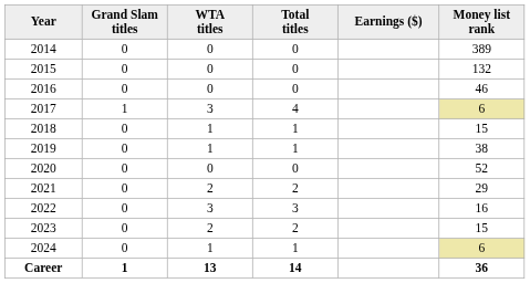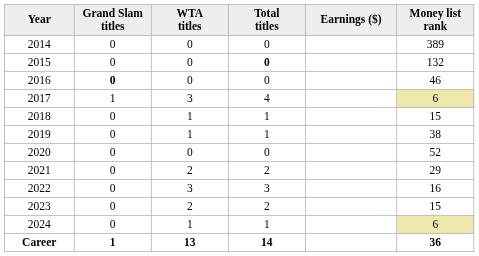2015 | column 4: normal -> bold
2016 | column 2: normal -> bold
